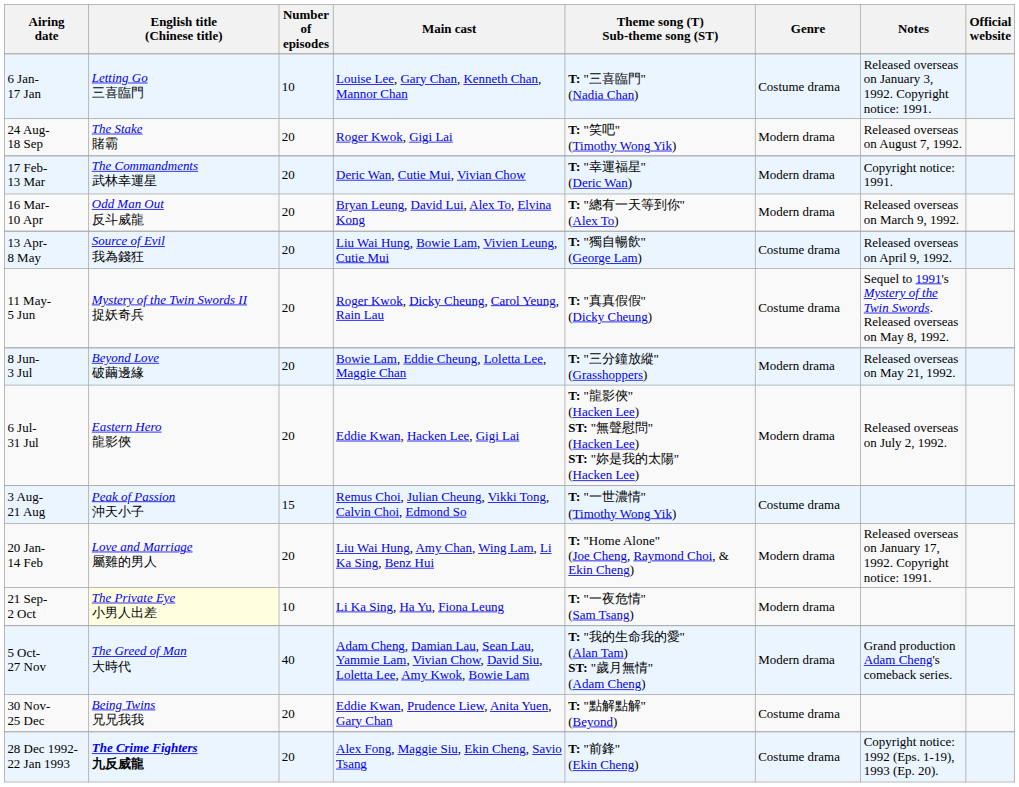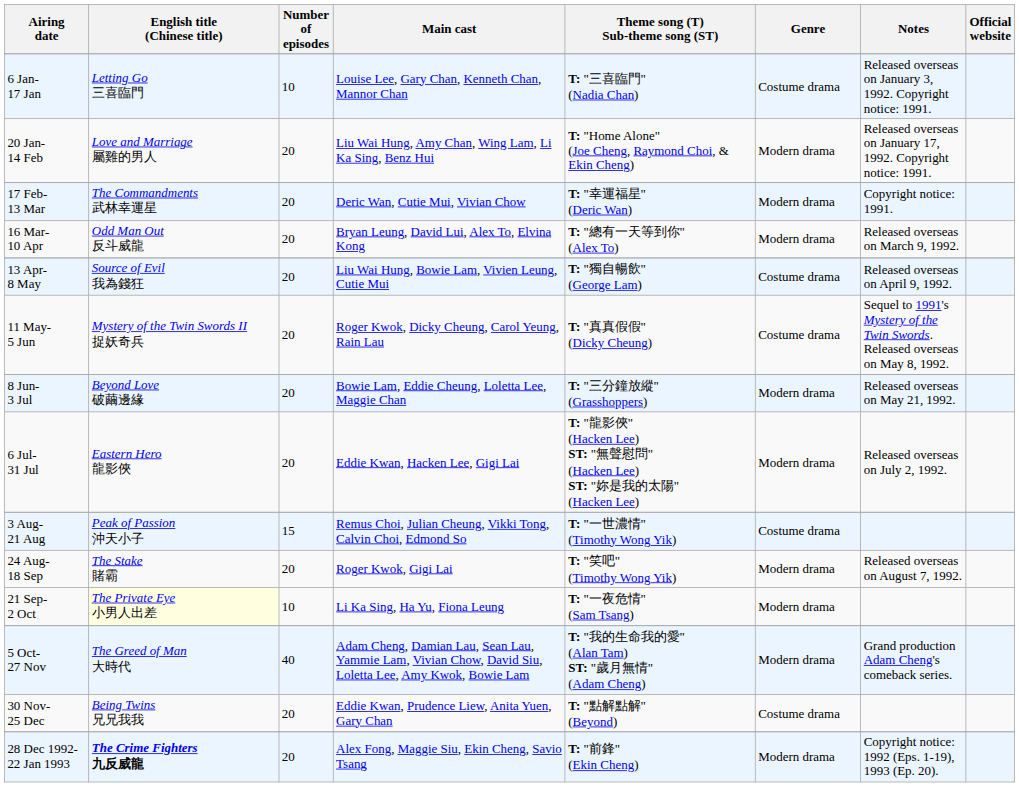rows swapped: 20 Jan- 14 Feb <-> 24 Aug- 18 Sep
28 Dec 1992- 22 Jan 1993 | Genre: Costume drama -> Modern drama
